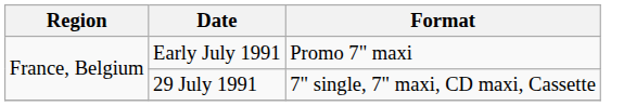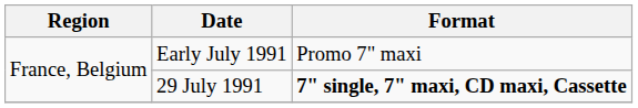29 July 1991 | Format: normal -> bold
